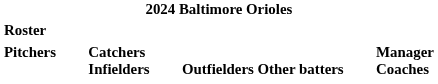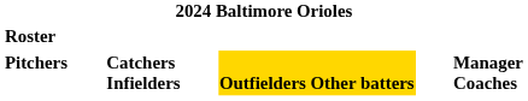Pitchers | column 3: no background -> gold background
